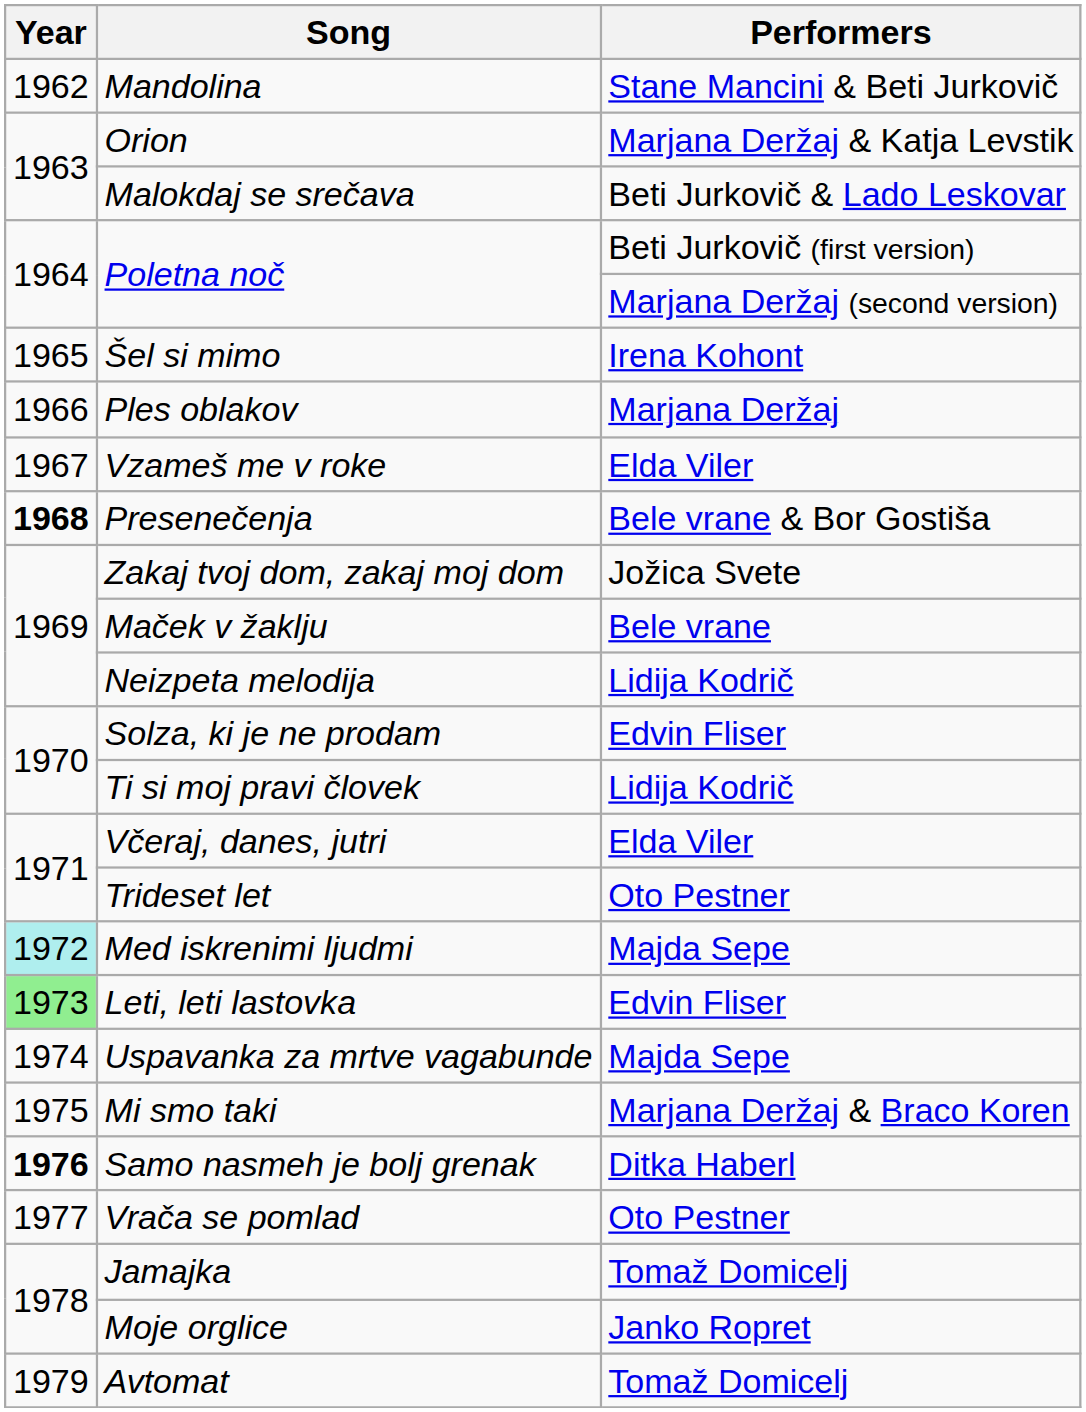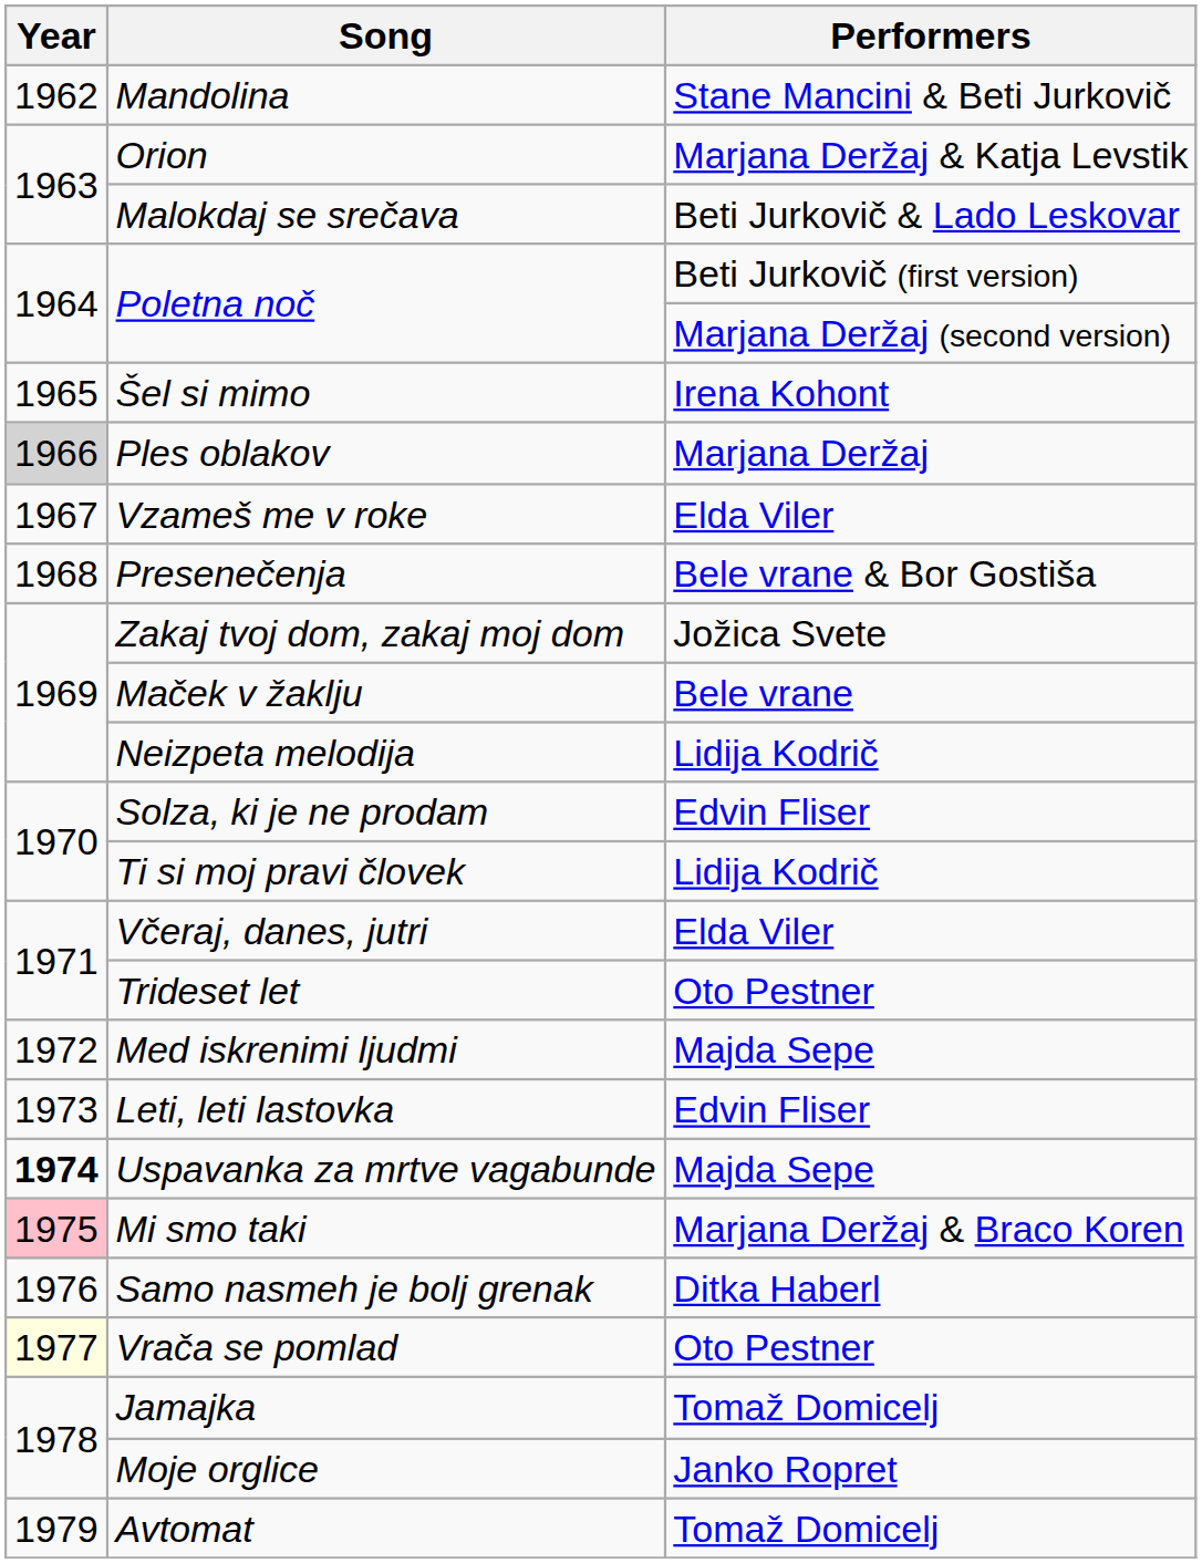Ples oblakov | Year: no background -> lightgrey background
Presenečenja | Year: bold -> normal
Med iskrenimi ljudmi | Year: paleturquoise background -> no background
Leti, leti lastovka | Year: lightgreen background -> no background
Uspavanka za mrtve vagabunde | Year: normal -> bold
Mi smo taki | Year: no background -> pink background
Samo nasmeh je bolj grenak | Year: bold -> normal
Vrača se pomlad | Year: no background -> lightyellow background
